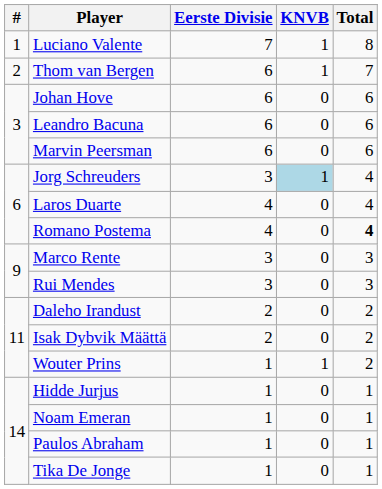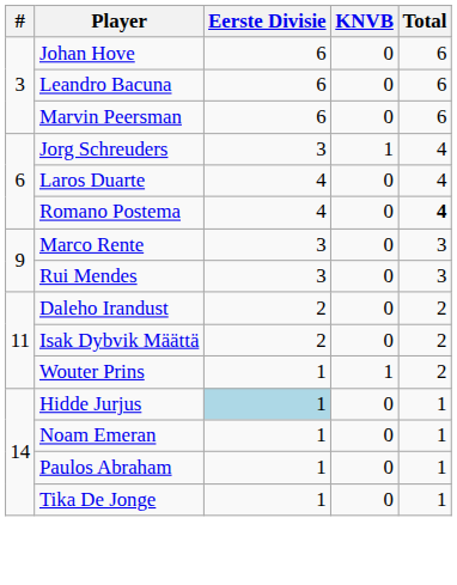- row: 1 | Luciano Valente | 7 | 1 | 8
- row: 2 | Thom van Bergen | 6 | 1 | 7
Jorg Schreuders | KNVB: lightblue background -> no background
Hidde Jurjus | Eerste Divisie: no background -> lightblue background
